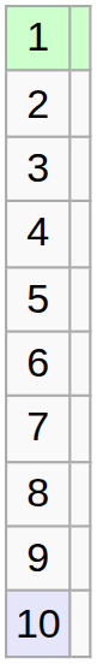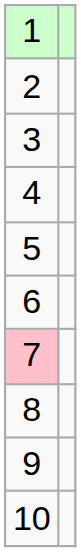7 | column 1: no background -> pink background
10 | column 1: lavender background -> no background
